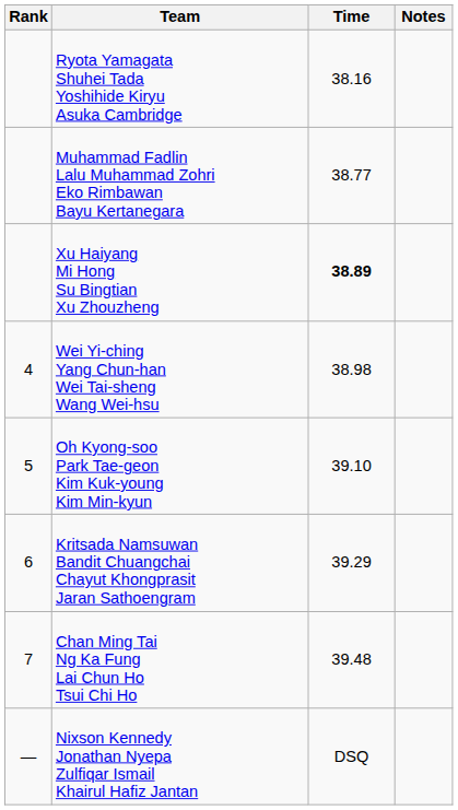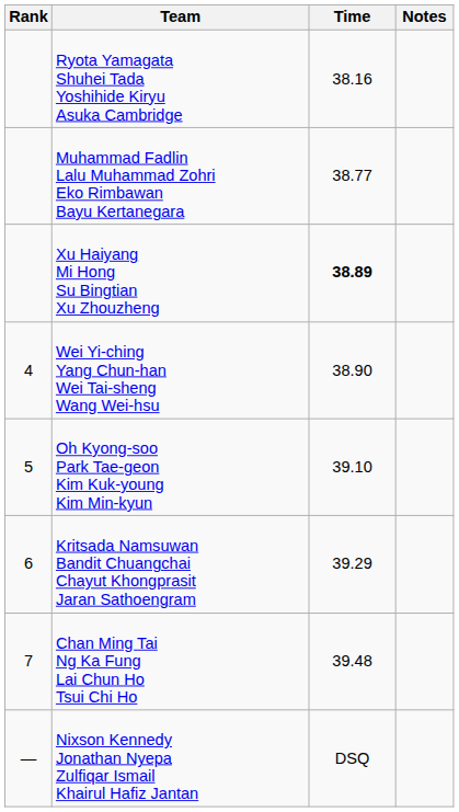Wei Yi-ching Yang Chun-han Wei Tai-sheng Wang Wei-hsu | Time: 38.98 -> 38.90
